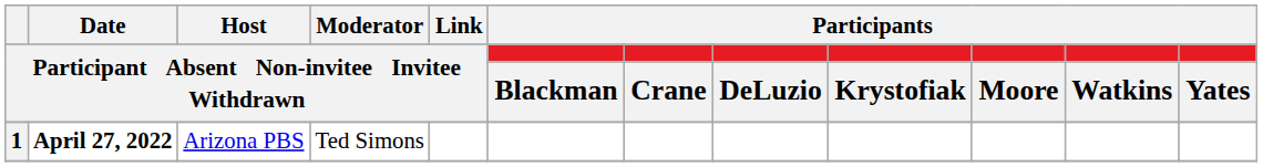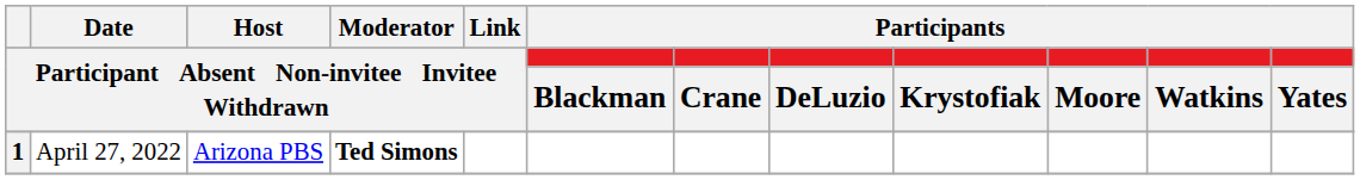1 | Date / Participant Absent Non-invitee Invitee Withdrawn: bold -> normal
1 | Moderator / Participant Absent Non-invitee Invitee Withdrawn: normal -> bold
